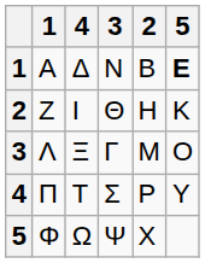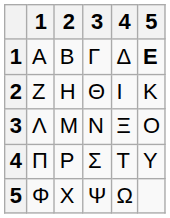columns swapped: 2 <-> 4
row 2 | 3: N -> Γ
row 4 | 3: Γ -> N
